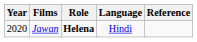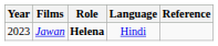Jawan | Year: 2020 -> 2023
